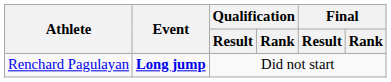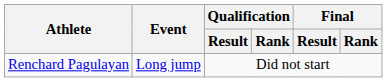Renchard Pagulayan | Event: bold -> normal
